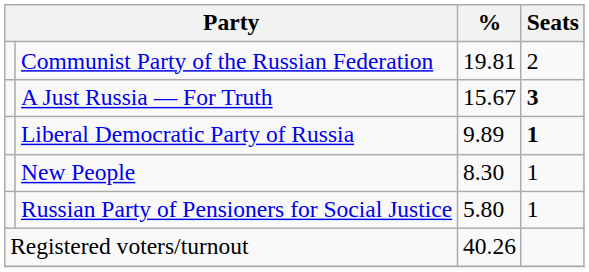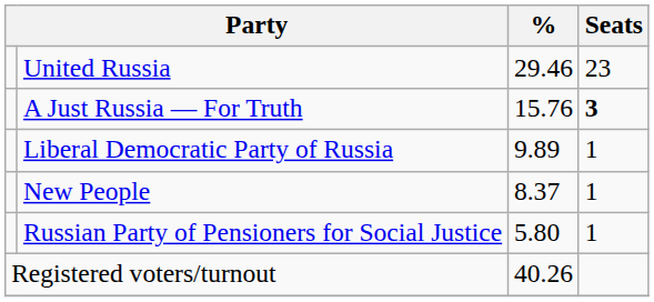+ row: United Russia | 29.46 | 23
- row: Communist Party of the Russian Federation | 19.81 | 2
A Just Russia — For Truth | %: 15.67 -> 15.76
Liberal Democratic Party of Russia | Seats: bold -> normal
New People | %: 8.30 -> 8.37
